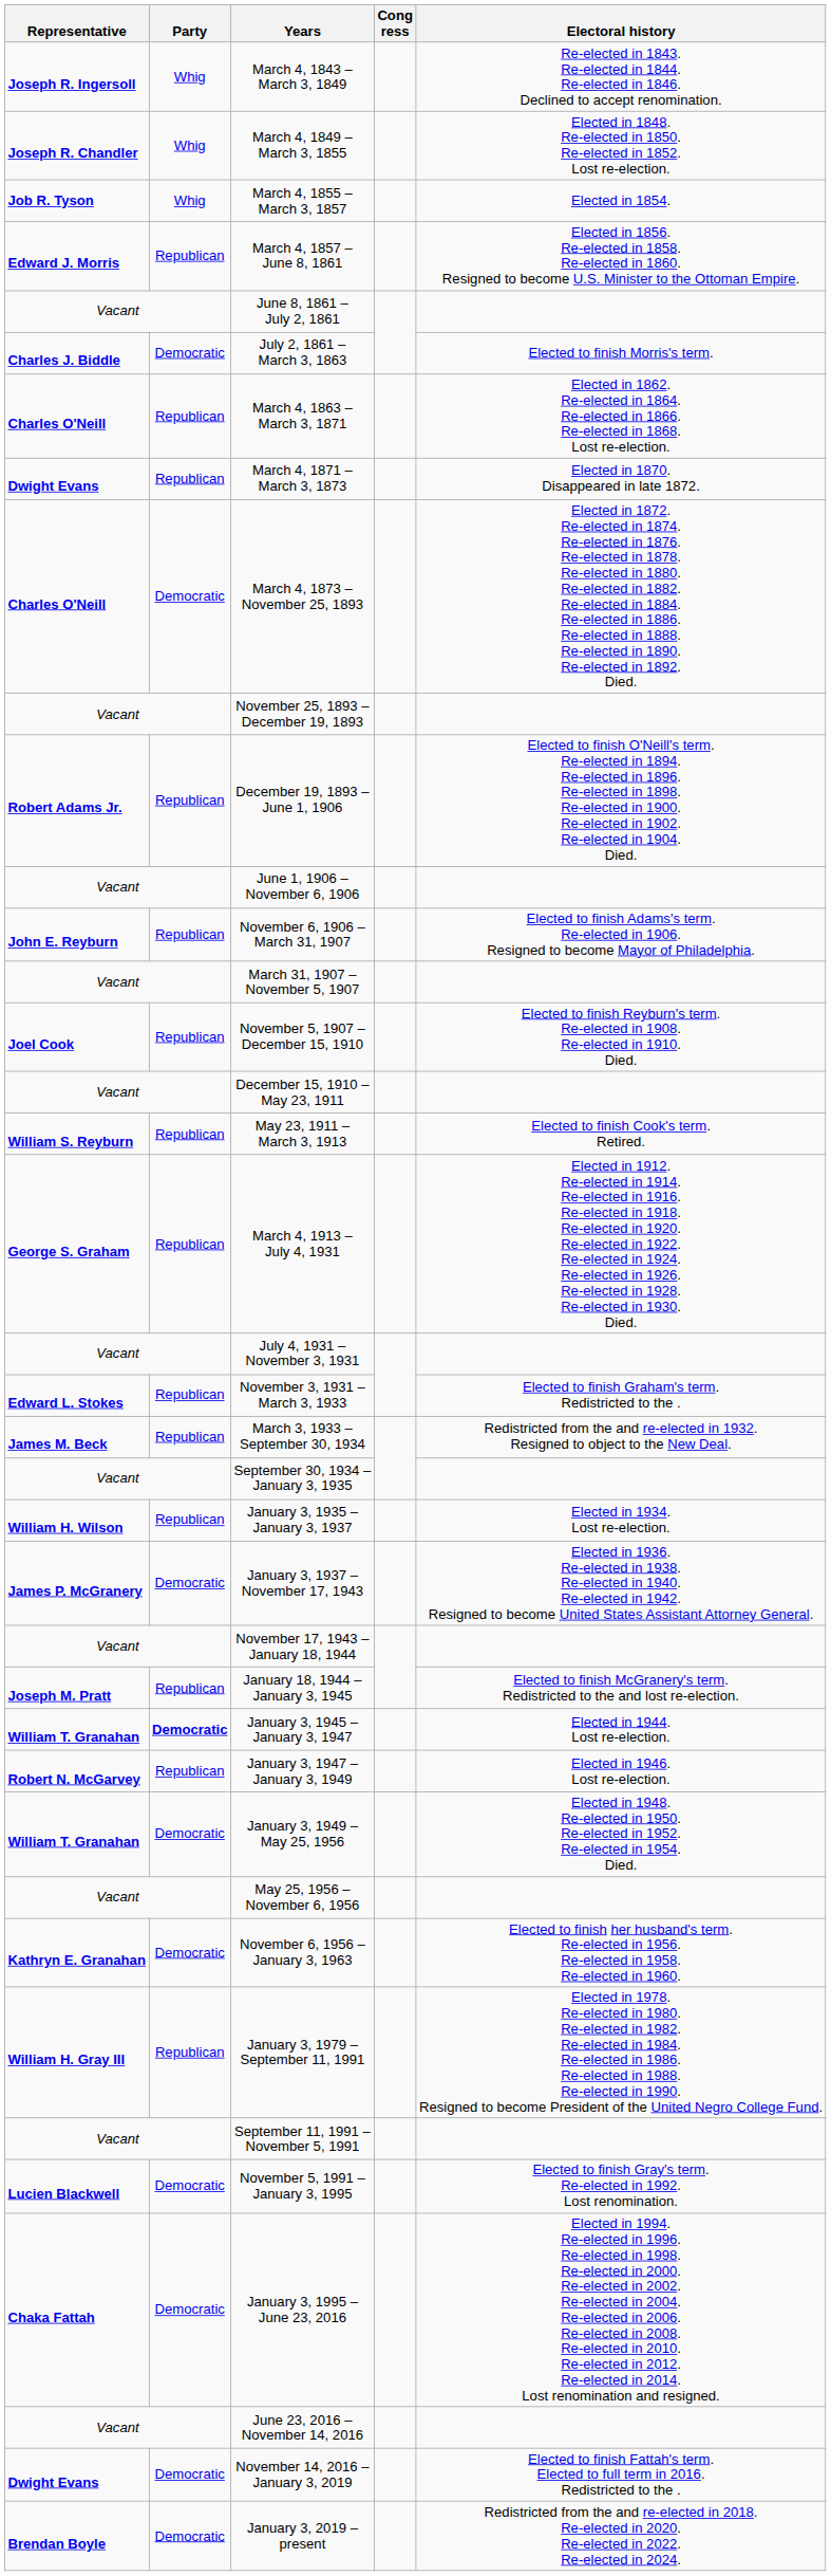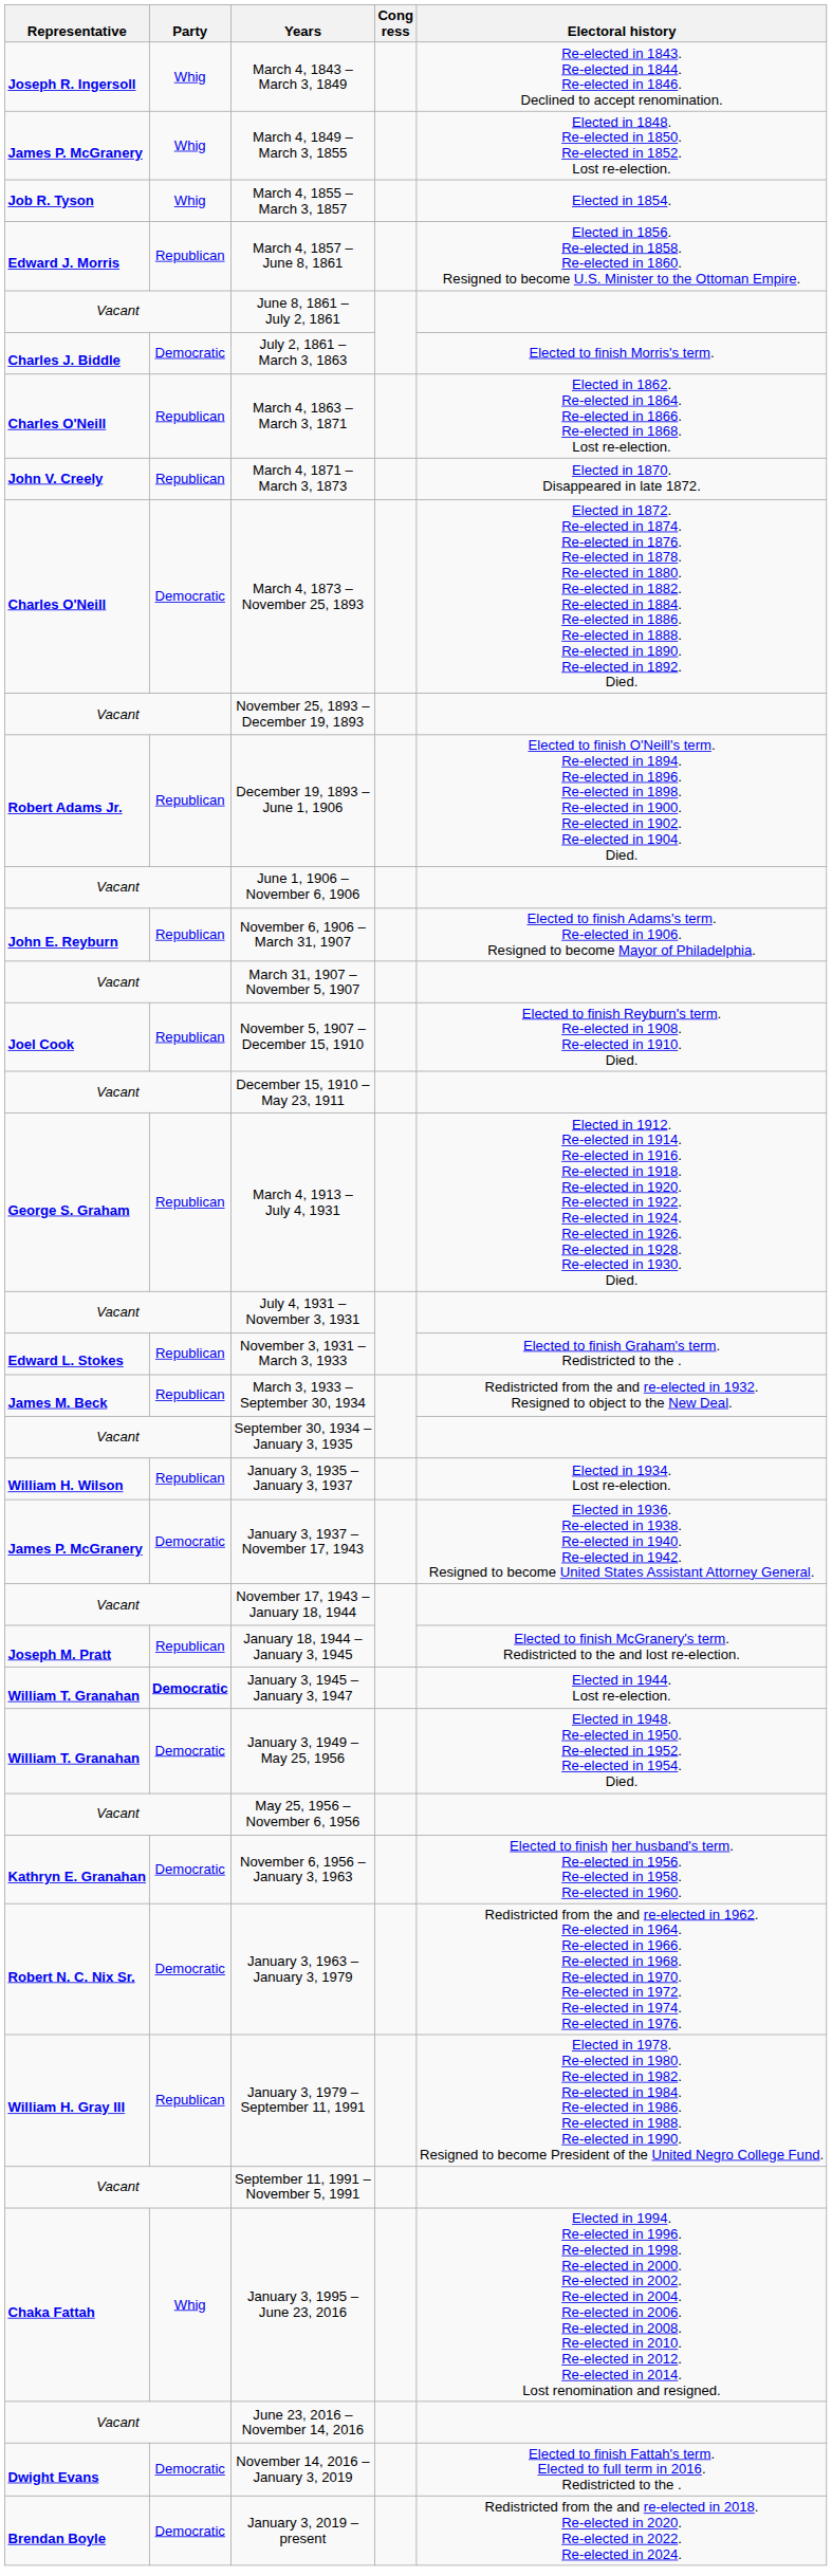March 4, 1849 – March 3, 1855 | Representative: Joseph R. Chandler -> James P. McGranery
March 4, 1871 – March 3, 1873 | Representative: Dwight Evans -> John V. Creely
- row: William S. Reyburn | Republican | May 23, 1911 – March 3, 1913 | Elected to finish Cook's term. Retired.
- row: Robert N. McGarvey | Republican | January 3, 1947 – January 3, 1949 | Elected in 1946. Lost re-election.
+ row: Robert N. C. Nix Sr. | Democratic | January 3, 1963 – January 3, 1979 | Redistricted from the and re-elected in 1962. Re-elected in 1964. Re-elected in 1966. Re-elected in 1968. Re-elected in 1970. Re-elected in 1972. Re-elected in 1974. Re-elected in 1976.
- row: Lucien Blackwell | Democratic | November 5, 1991 – January 3, 1995 | Elected to finish Gray's term. Re-elected in 1992. Lost renomination.
January 3, 1995 – June 23, 2016 | Party: Democratic -> Whig
